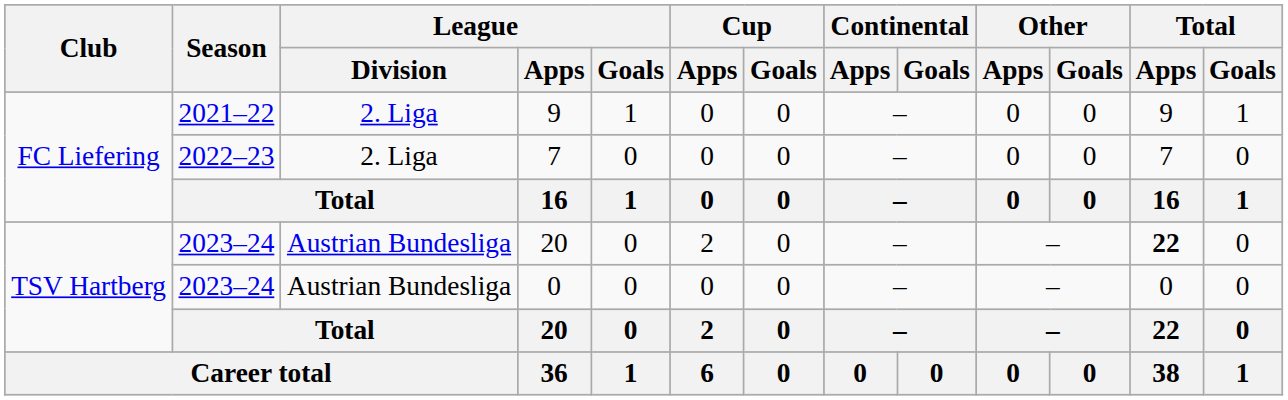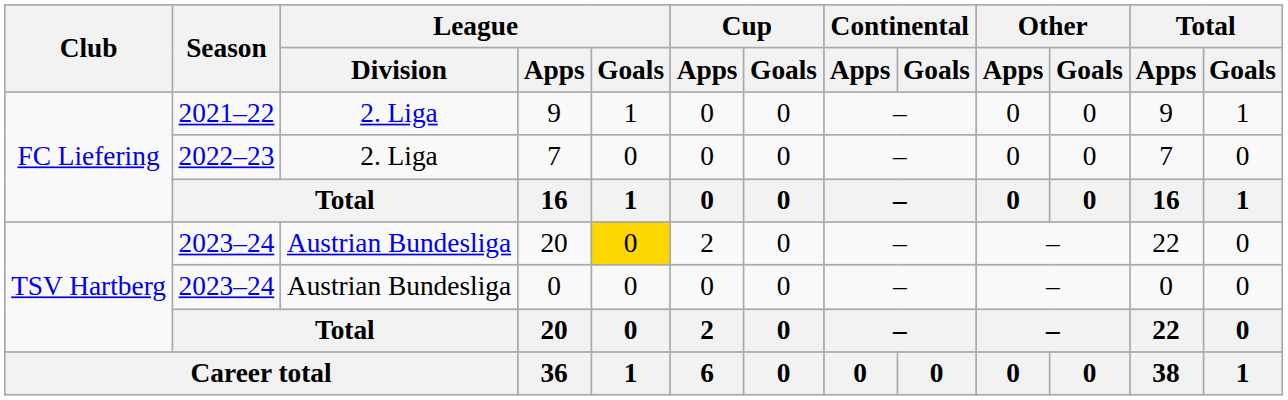2023–24 / 20 | League / Goals: no background -> gold background
2023–24 / 20 | Total / Apps: bold -> normal
